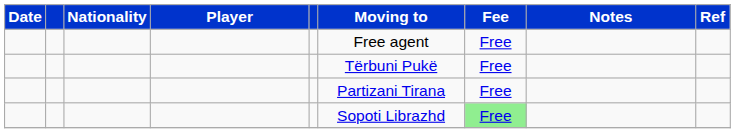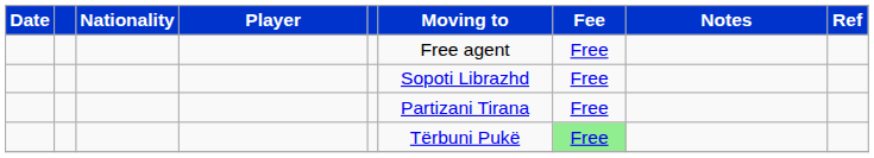row 3 | Moving to: Tërbuni Pukë -> Sopoti Librazhd
row 5 | Moving to: Sopoti Librazhd -> Tërbuni Pukë
